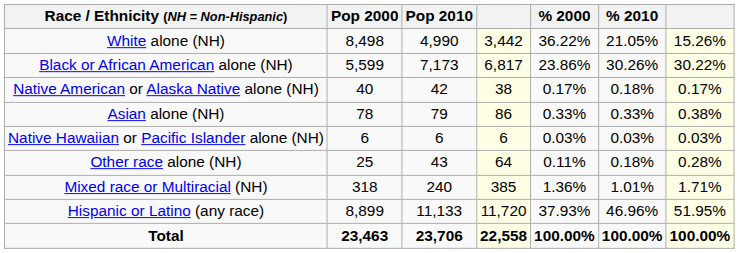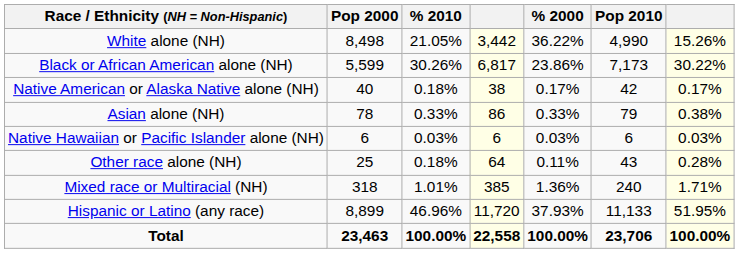columns swapped: Pop 2010 <-> % 2010
